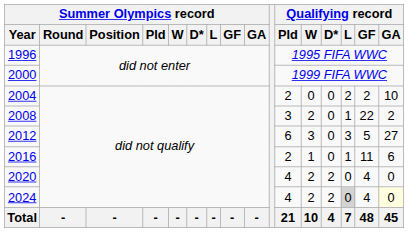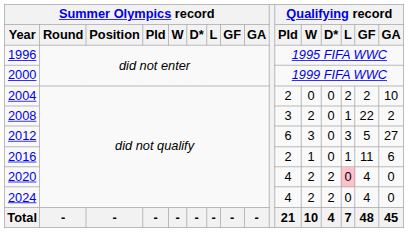2020 | Qualifying record / L: no background -> pink background
2024 | Qualifying record / L: lightgrey background -> no background
2024 | Qualifying record / GA: lightyellow background -> no background
